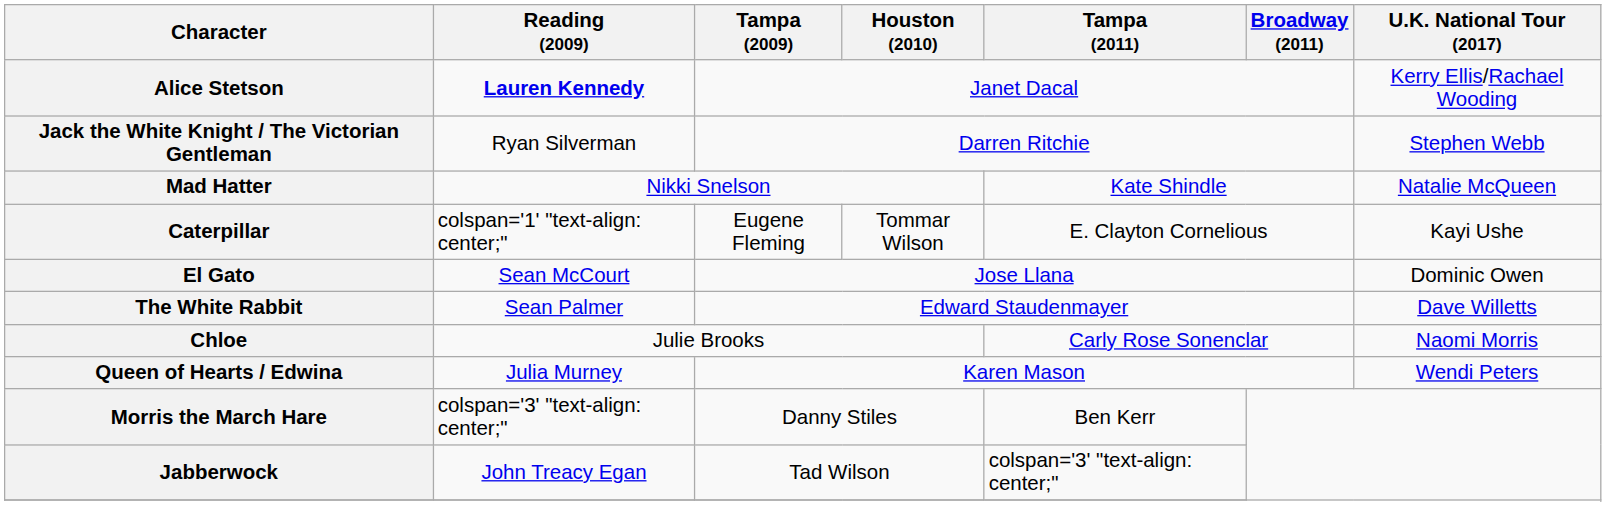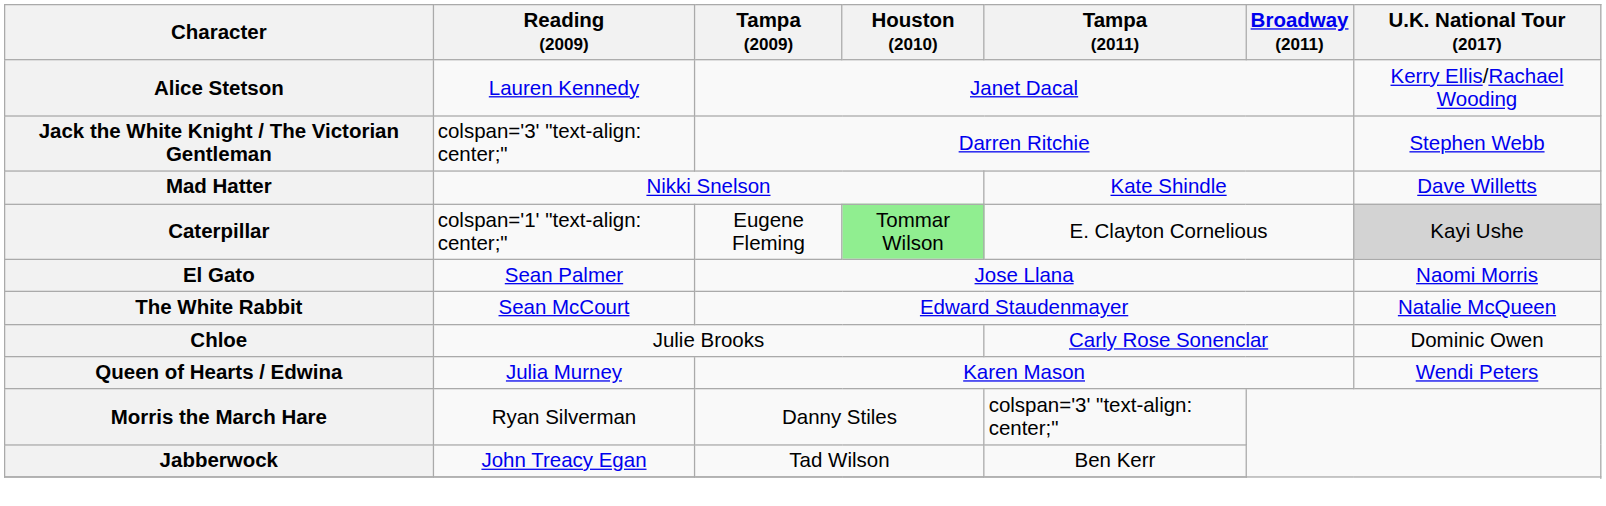Alice Stetson | Reading (2009): bold -> normal
Jack the White Knight / The Victorian Gentleman | Reading (2009): Ryan Silverman -> colspan='3' "text-align: center;"
Mad Hatter | U.K. National Tour (2017): Natalie McQueen -> Dave Willetts
Caterpillar | Houston (2010): no background -> lightgreen background
Caterpillar | U.K. National Tour (2017): no background -> lightgrey background
El Gato | Reading (2009): Sean McCourt -> Sean Palmer
El Gato | U.K. National Tour (2017): Dominic Owen -> Naomi Morris
The White Rabbit | Reading (2009): Sean Palmer -> Sean McCourt
The White Rabbit | U.K. National Tour (2017): Dave Willetts -> Natalie McQueen
Chloe | U.K. National Tour (2017): Naomi Morris -> Dominic Owen
Morris the March Hare | Reading (2009): colspan='3' "text-align: center;" -> Ryan Silverman
Morris the March Hare | Tampa (2011): Ben Kerr -> colspan='3' "text-align: center;"
Jabberwock | Tampa (2011): colspan='3' "text-align: center;" -> Ben Kerr
